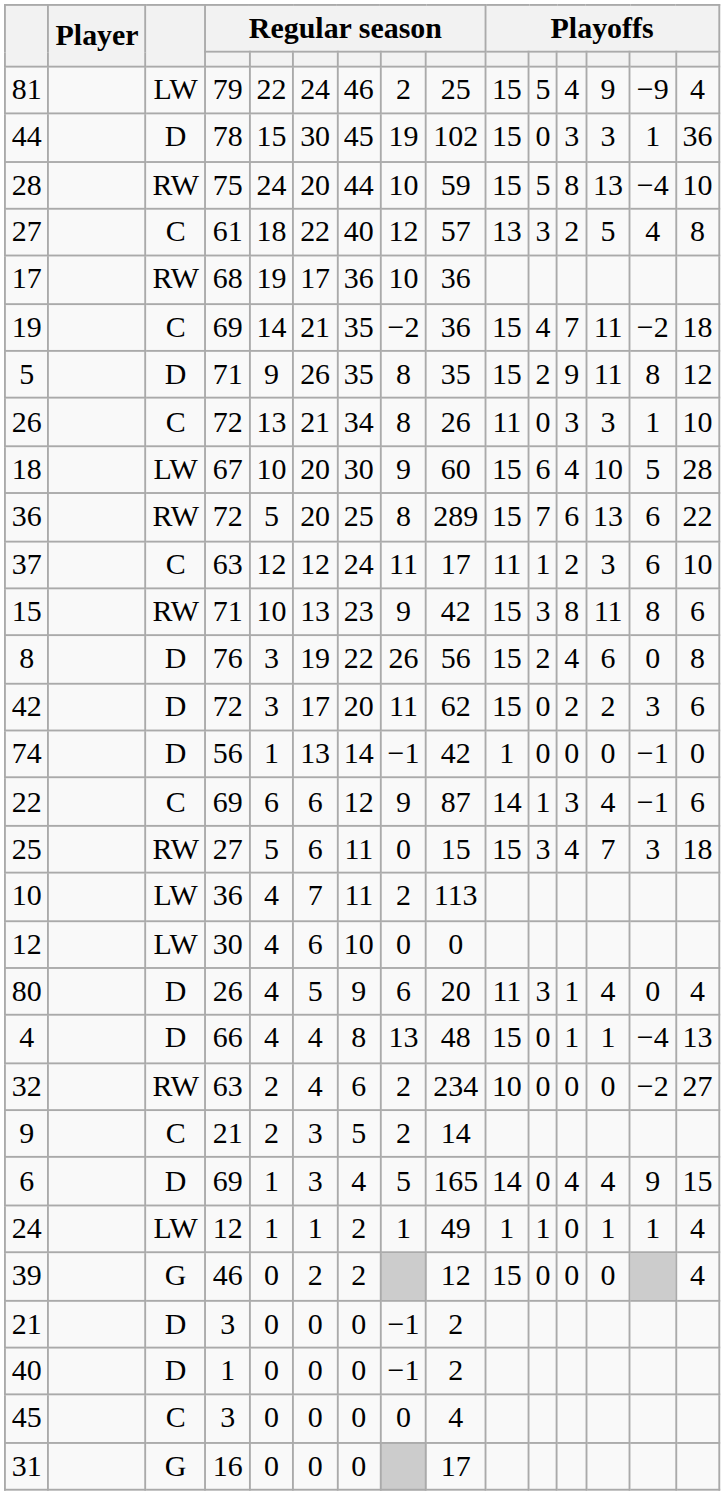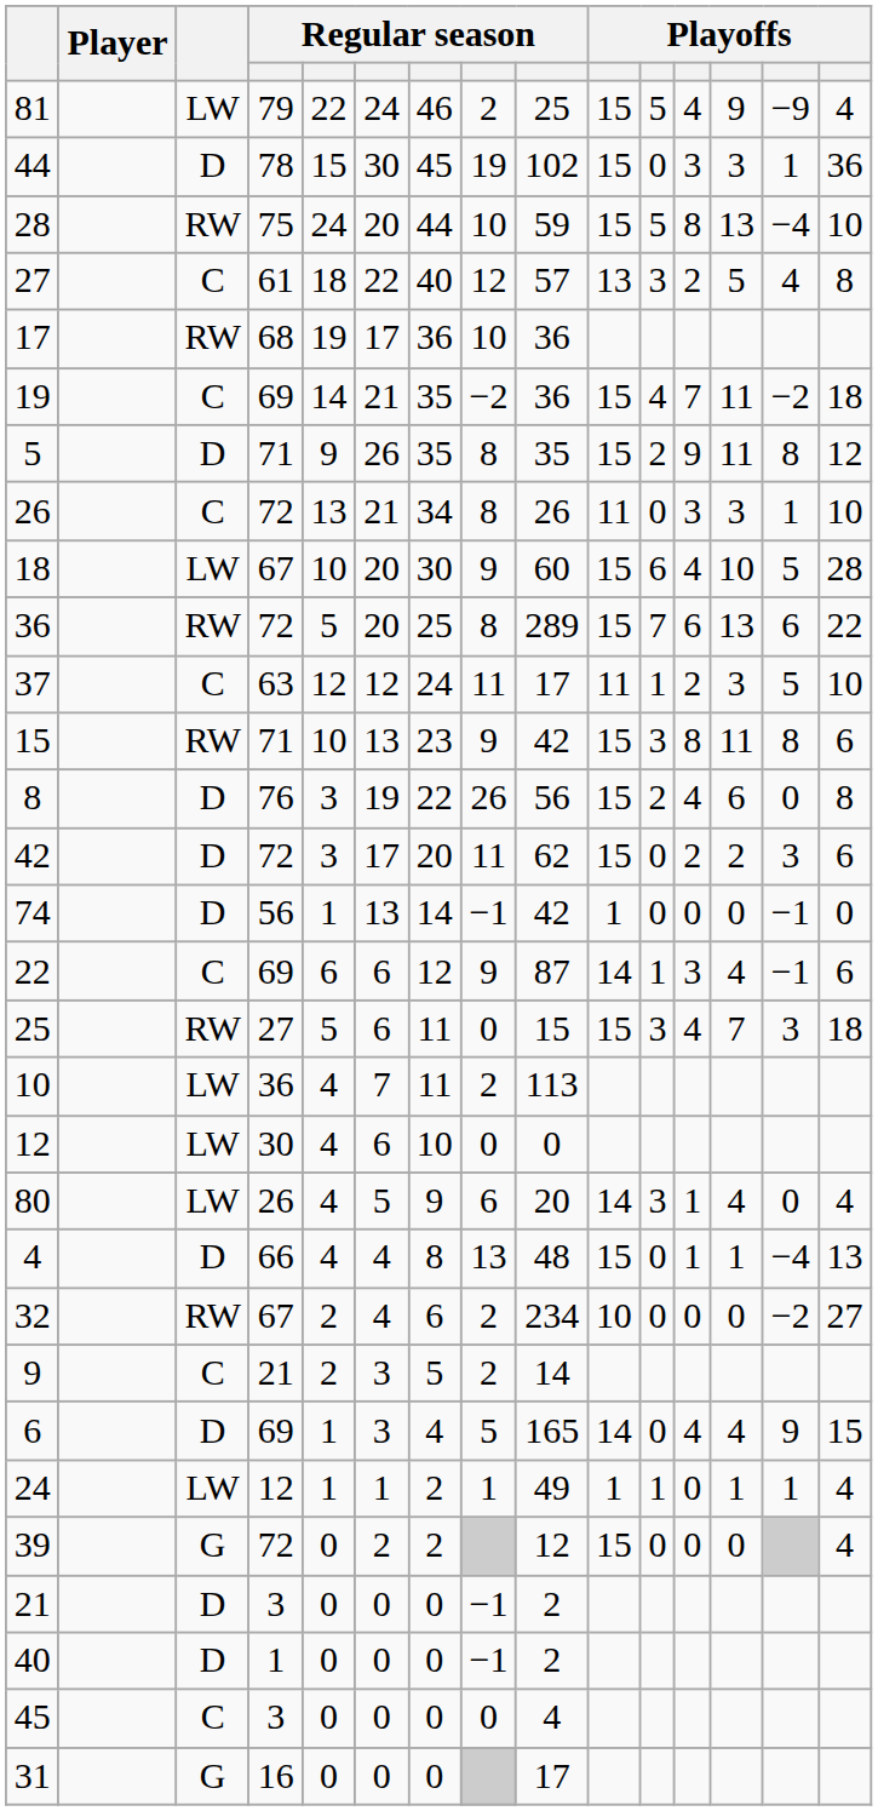37 | column 14: 6 -> 5
80 | column 3: D -> LW
80 | column 10: 11 -> 14
32 | column 4: 63 -> 67
39 | column 4: 46 -> 72
